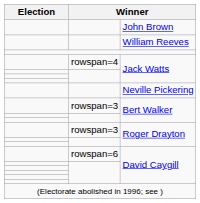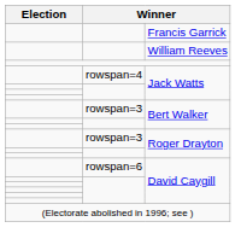- row: John Brown
+ row: Francis Garrick
- row: Neville Pickering
